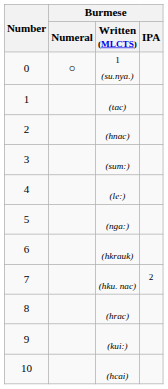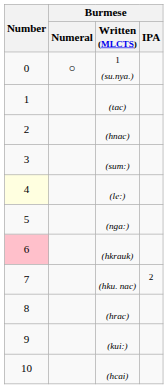(le:) | Number: no background -> lightyellow background
(hkrauk) | Number: no background -> pink background
